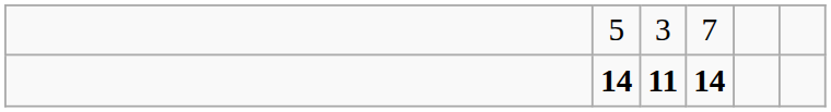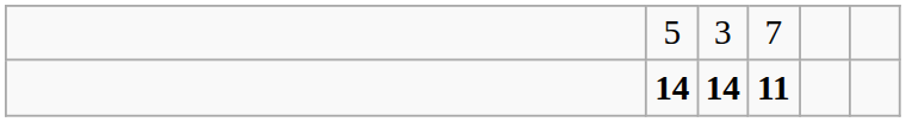row 2 | column 3: 11 -> 14
row 2 | column 4: 14 -> 11
